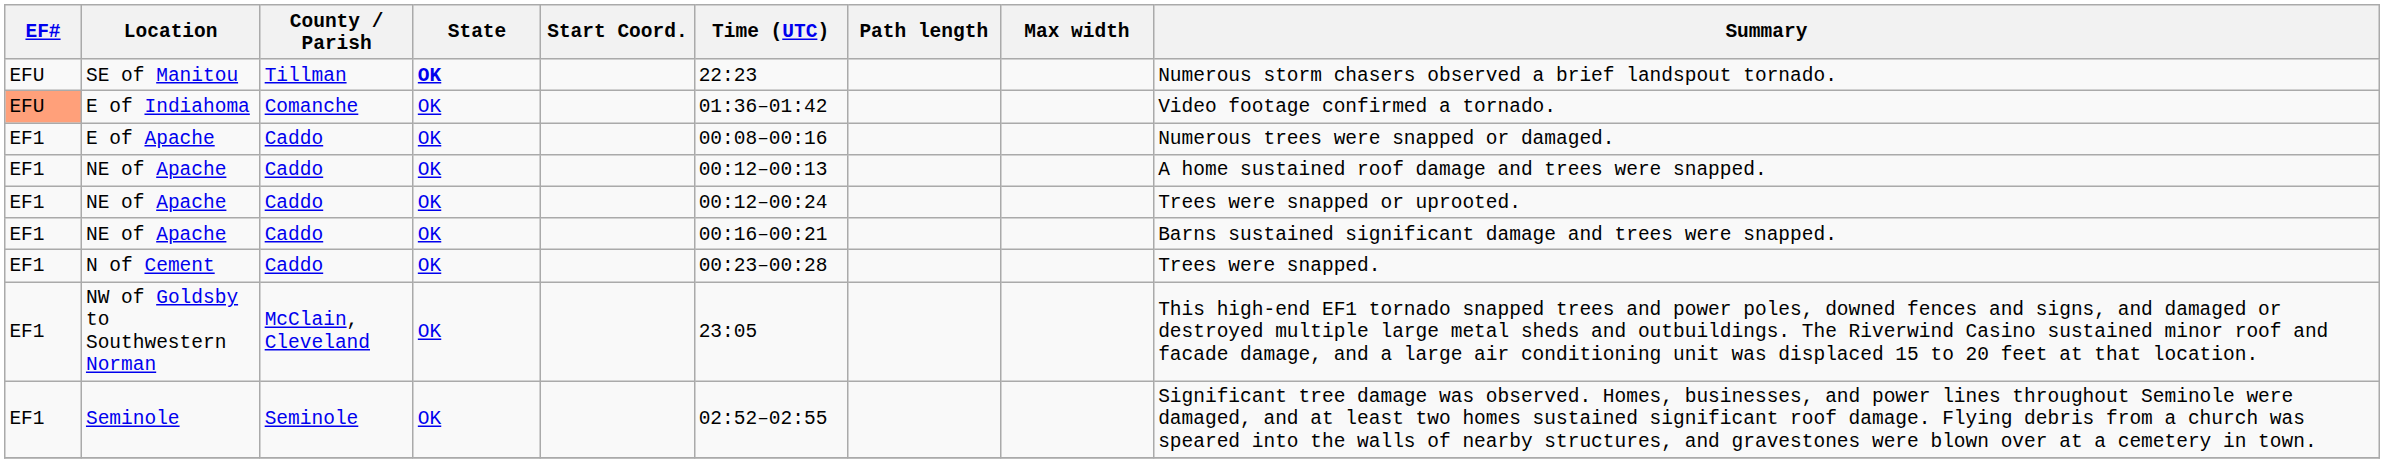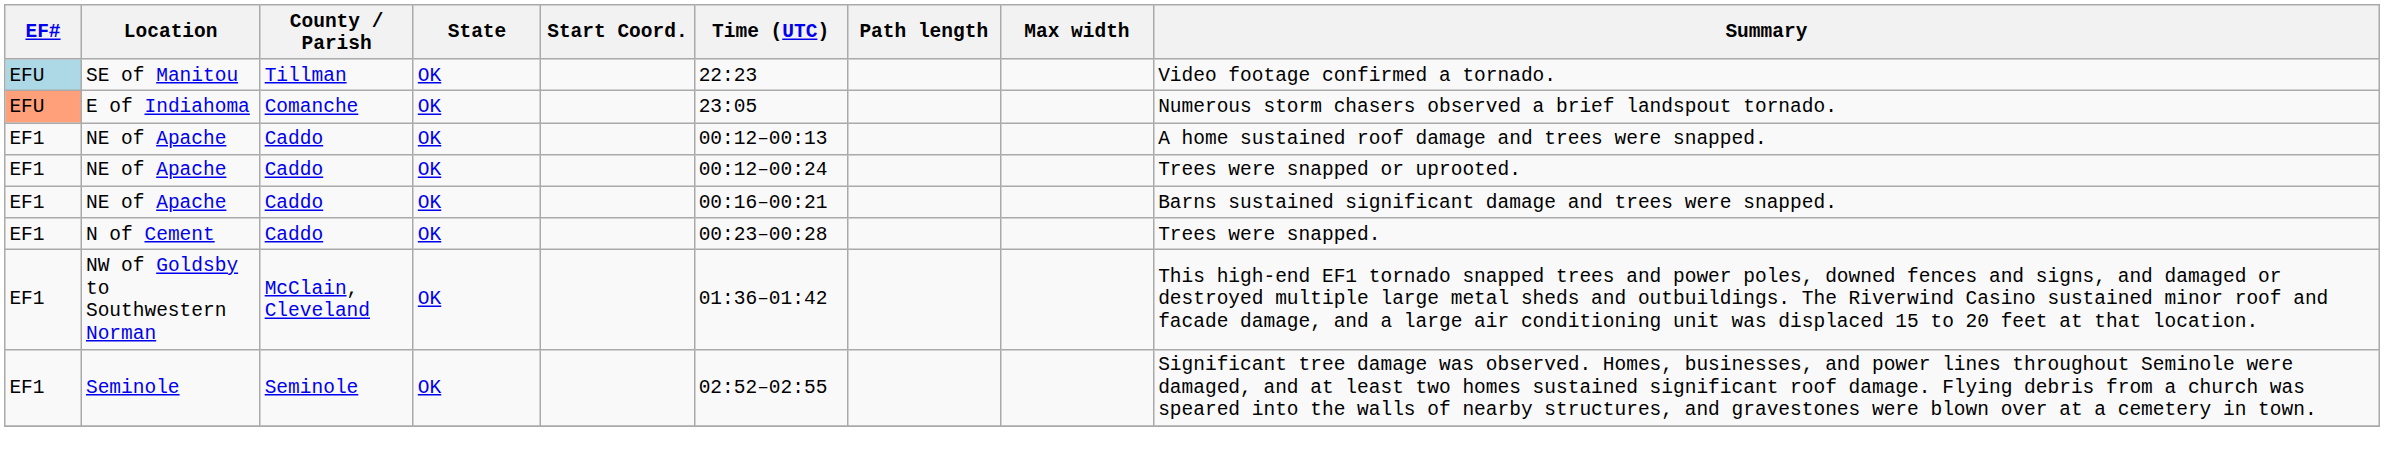SE of Manitou | EF#: no background -> lightblue background
SE of Manitou | State: bold -> normal
SE of Manitou | Summary: Numerous storm chasers observed a brief landspout tornado. -> Video footage confirmed a tornado.
E of Indiahoma | Time (UTC): 01:36–01:42 -> 23:05
E of Indiahoma | Summary: Video footage confirmed a tornado. -> Numerous storm chasers observed a brief landspout tornado.
- row: EF1 | E of Apache | Caddo | OK | 00:08–00:16 | Numerous trees were snapped or damaged.
NW of Goldsby to Southwestern Norman | Time (UTC): 23:05 -> 01:36–01:42
